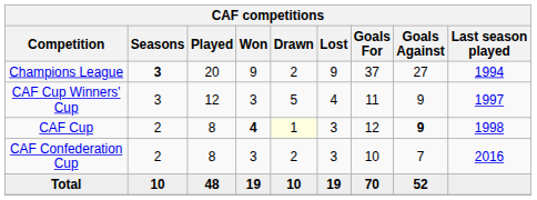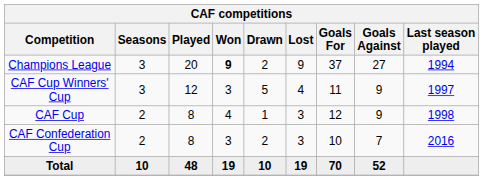Champions League | Seasons: bold -> normal
Champions League | Won: normal -> bold
CAF Cup | Won: bold -> normal
CAF Cup | Drawn: lightyellow background -> no background
CAF Cup | Goals Against: bold -> normal
